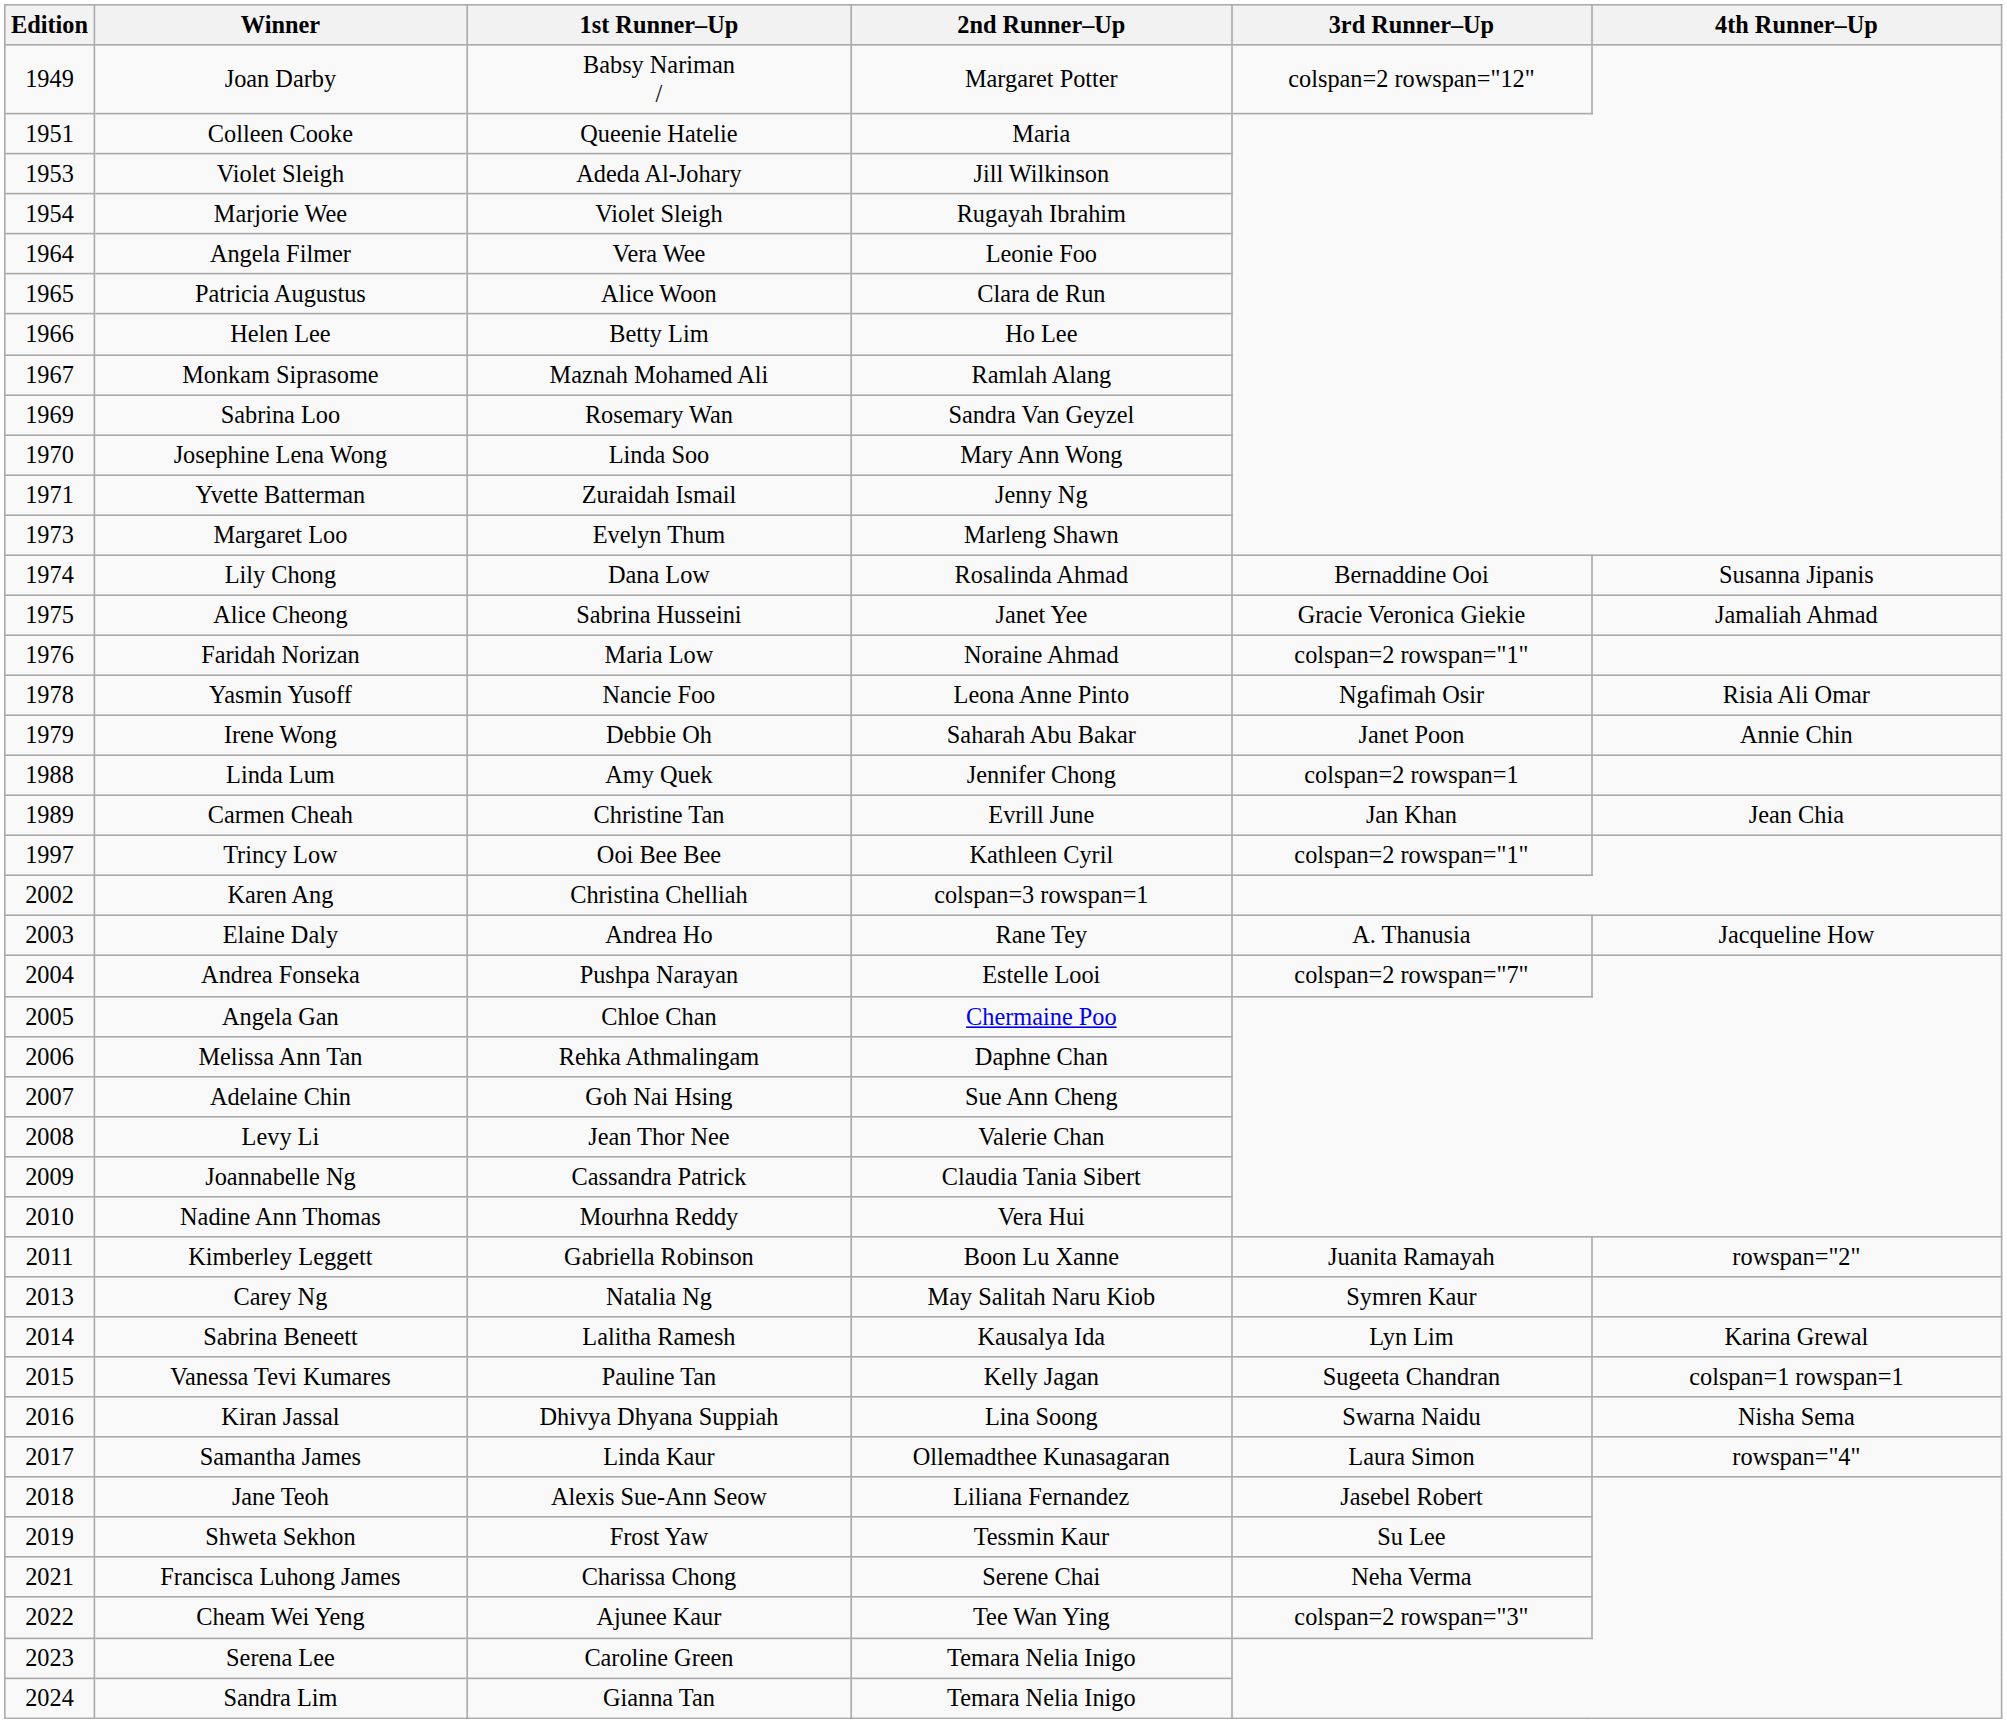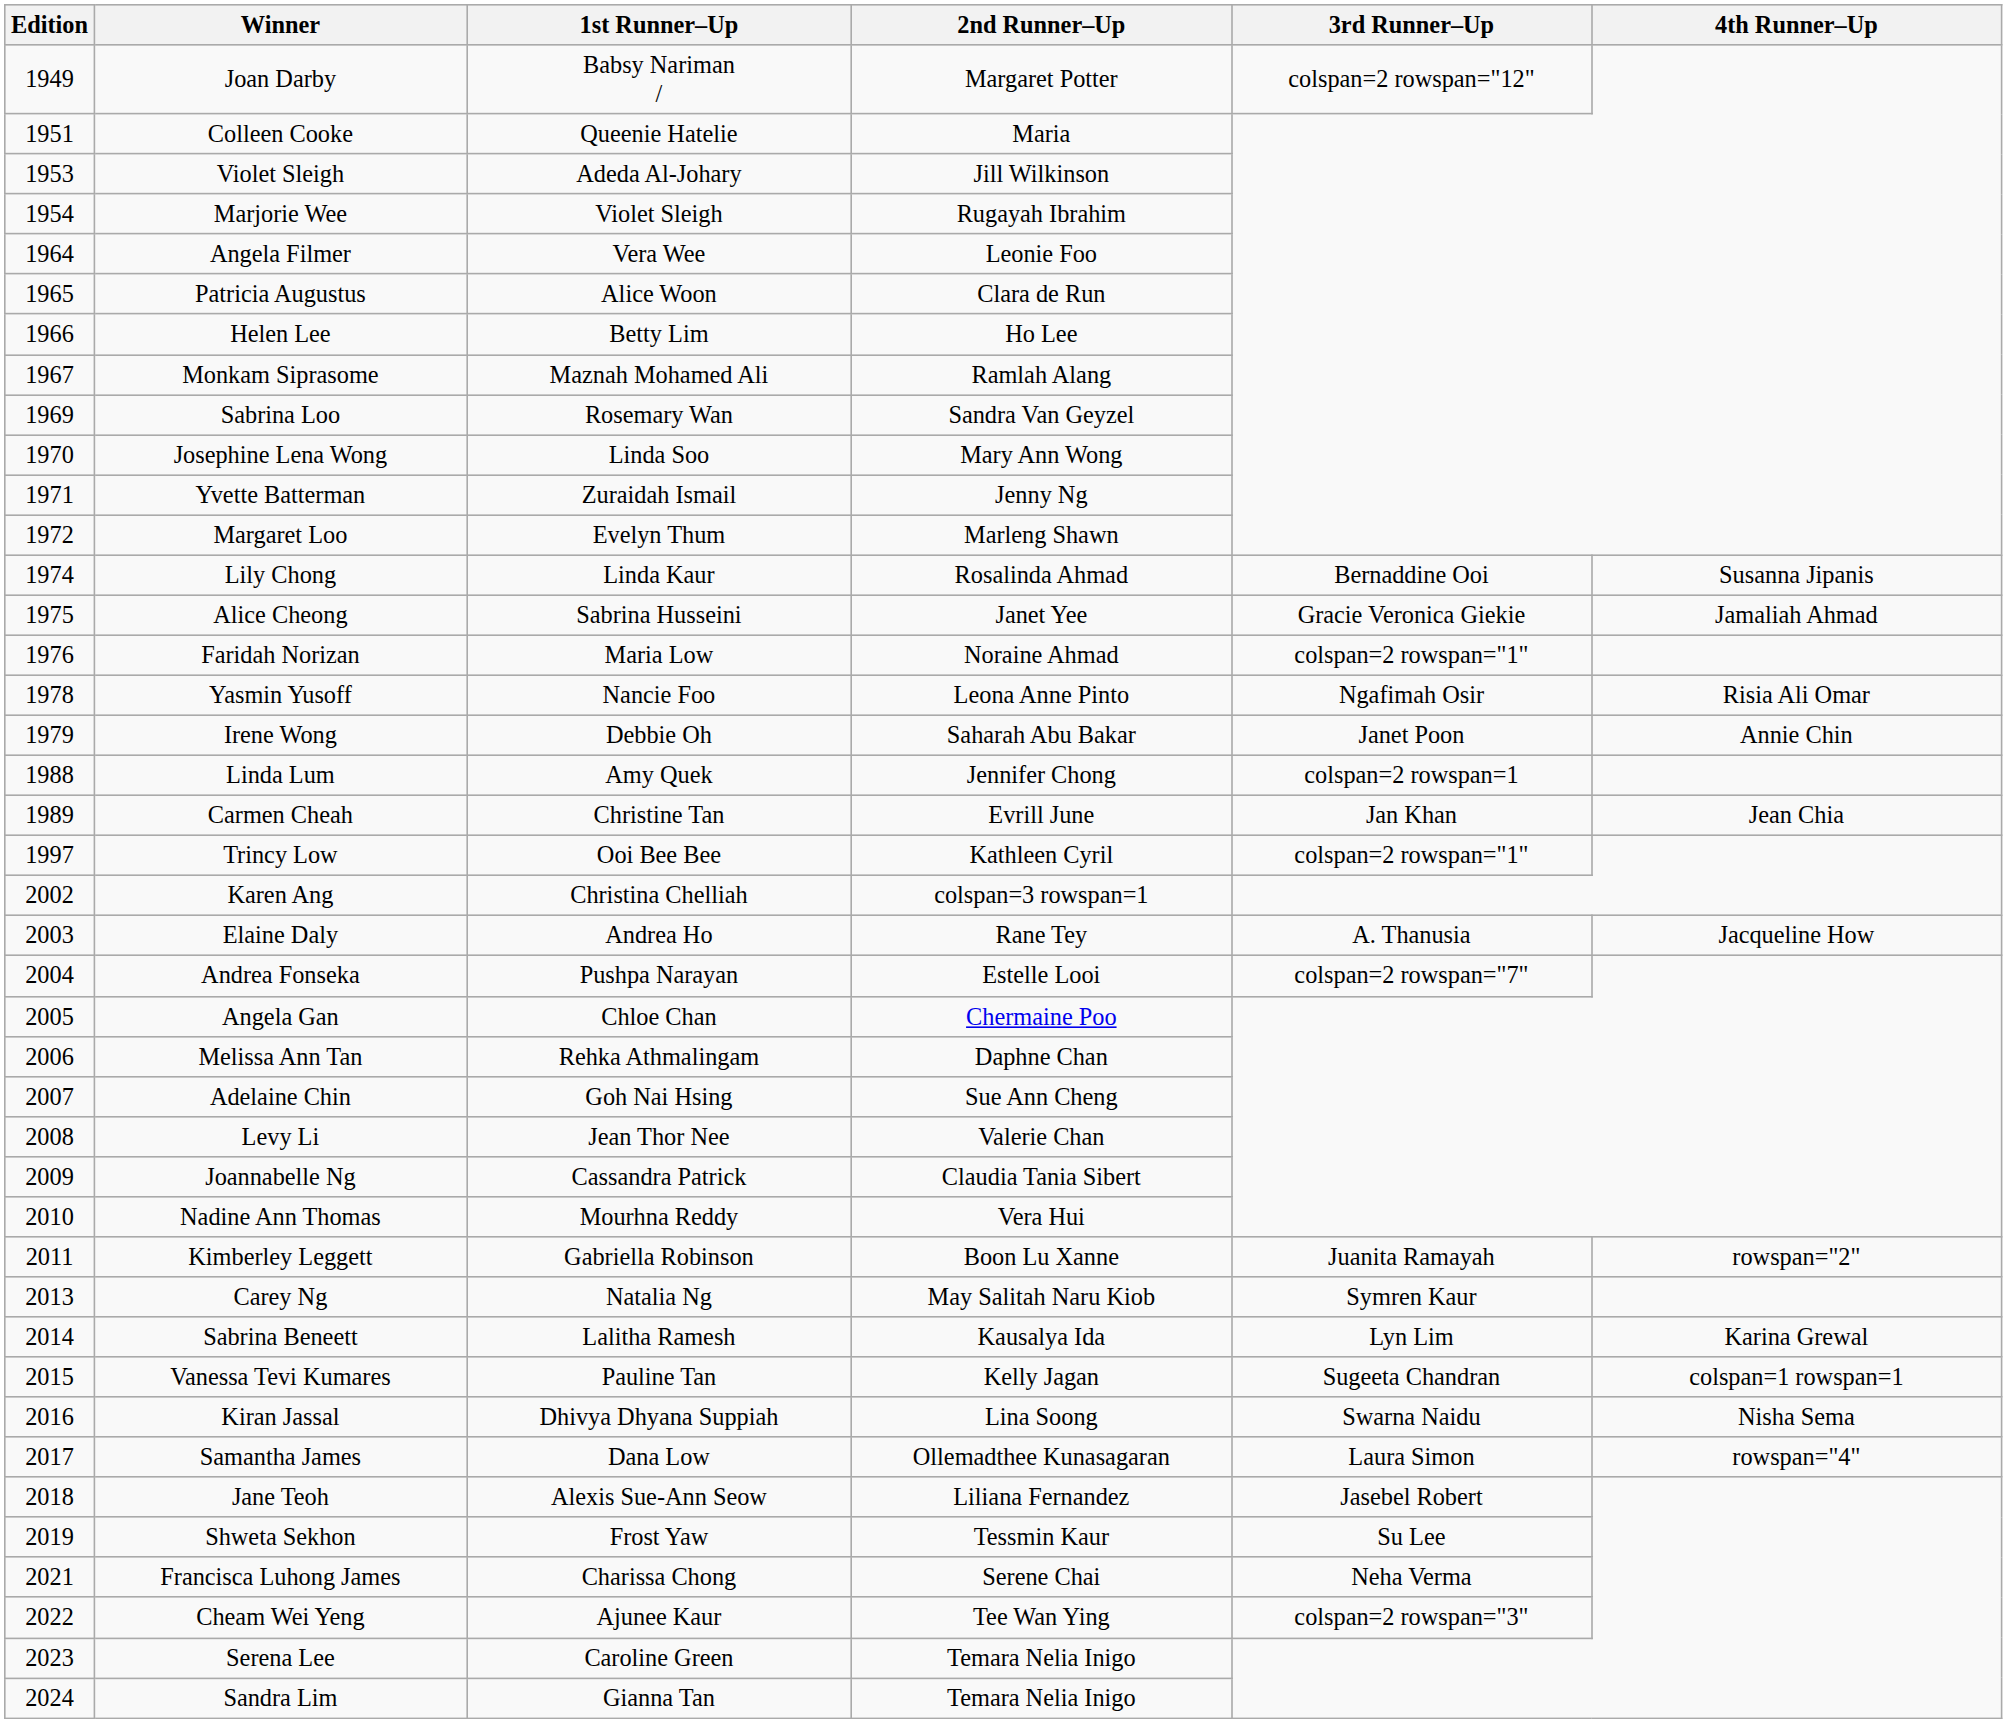Margaret Loo | Edition: 1973 -> 1972
Lily Chong | 1st Runner–Up: Dana Low -> Linda Kaur
Samantha James | 1st Runner–Up: Linda Kaur -> Dana Low
